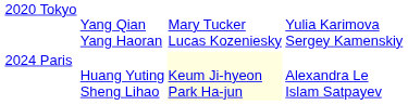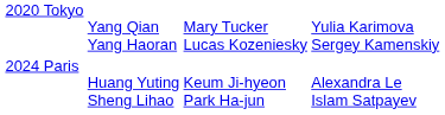2024 Paris | column 3: lightyellow background -> no background
